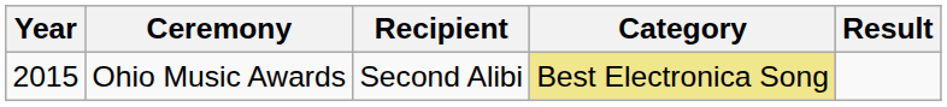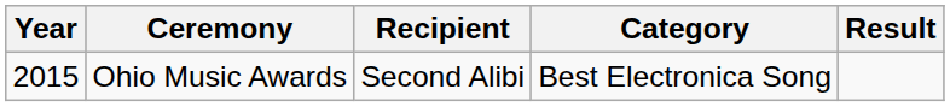Ohio Music Awards | Category: khaki background -> no background
